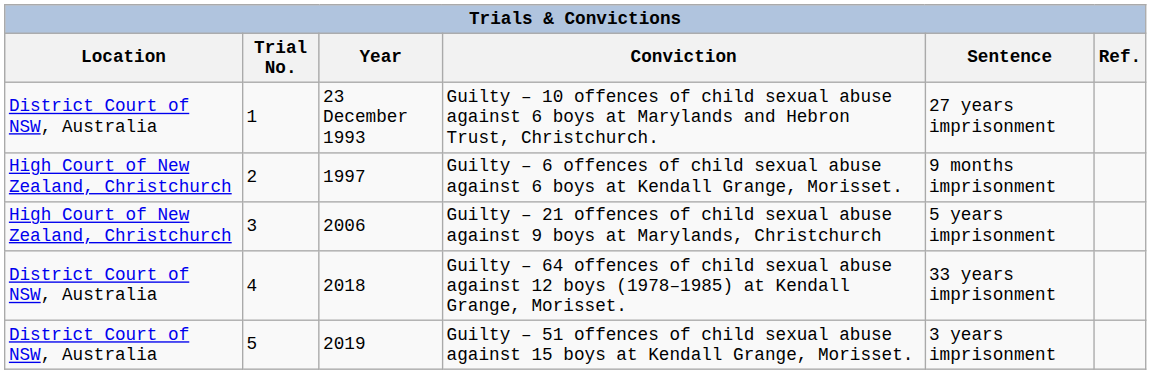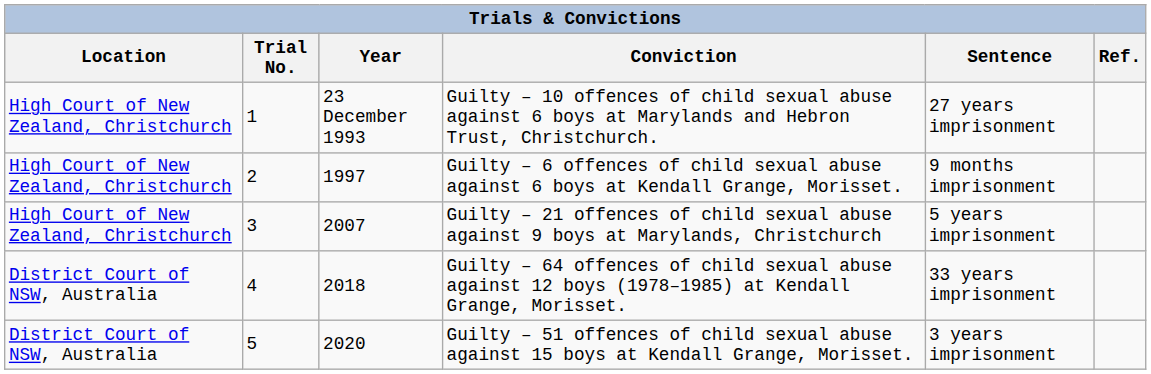row 3 | Location: District Court of NSW, Australia -> High Court of New Zealand, Christchurch
row 5 | Year: 2006 -> 2007
row 7 | Year: 2019 -> 2020
